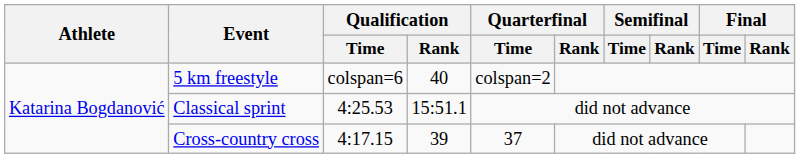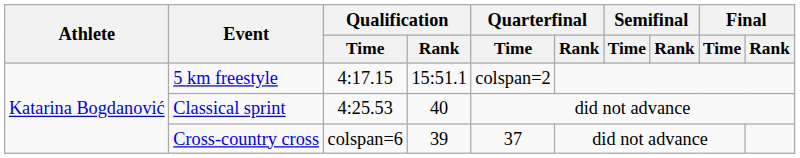5 km freestyle | Qualification / Time: colspan=6 -> 4:17.15
5 km freestyle | Qualification / Rank: 40 -> 15:51.1
Classical sprint | Qualification / Rank: 15:51.1 -> 40
Cross-country cross | Qualification / Time: 4:17.15 -> colspan=6
